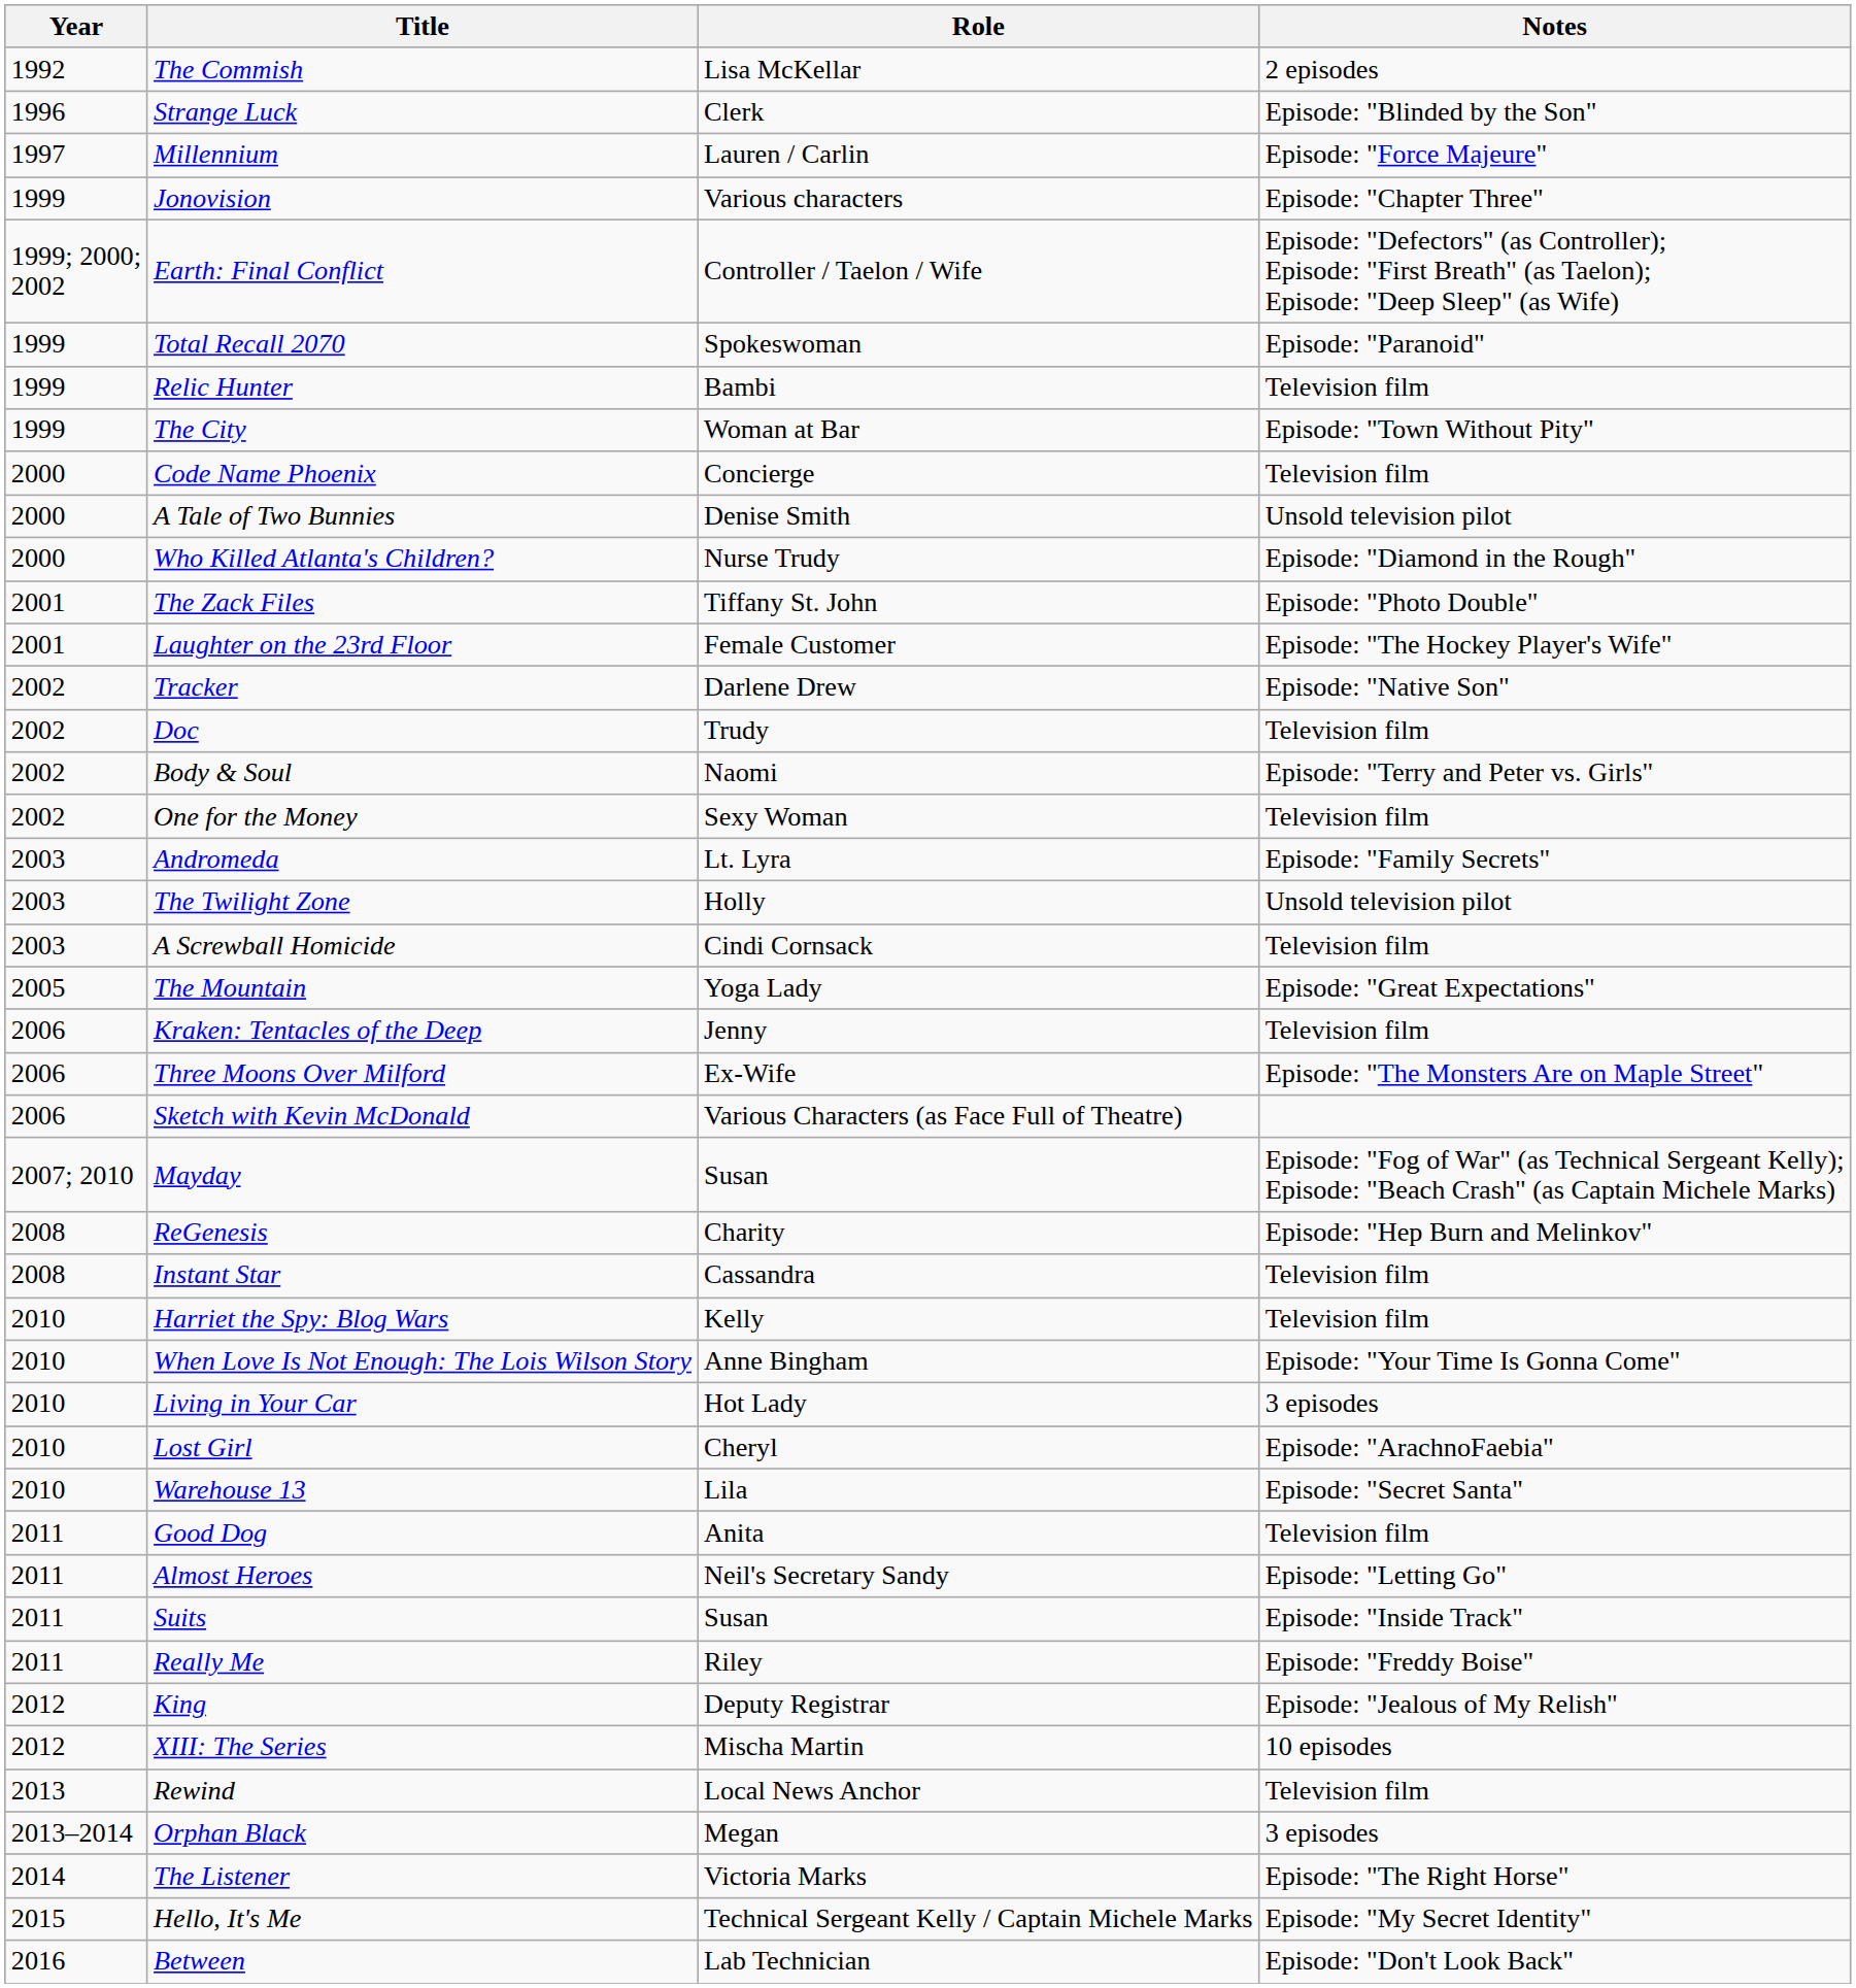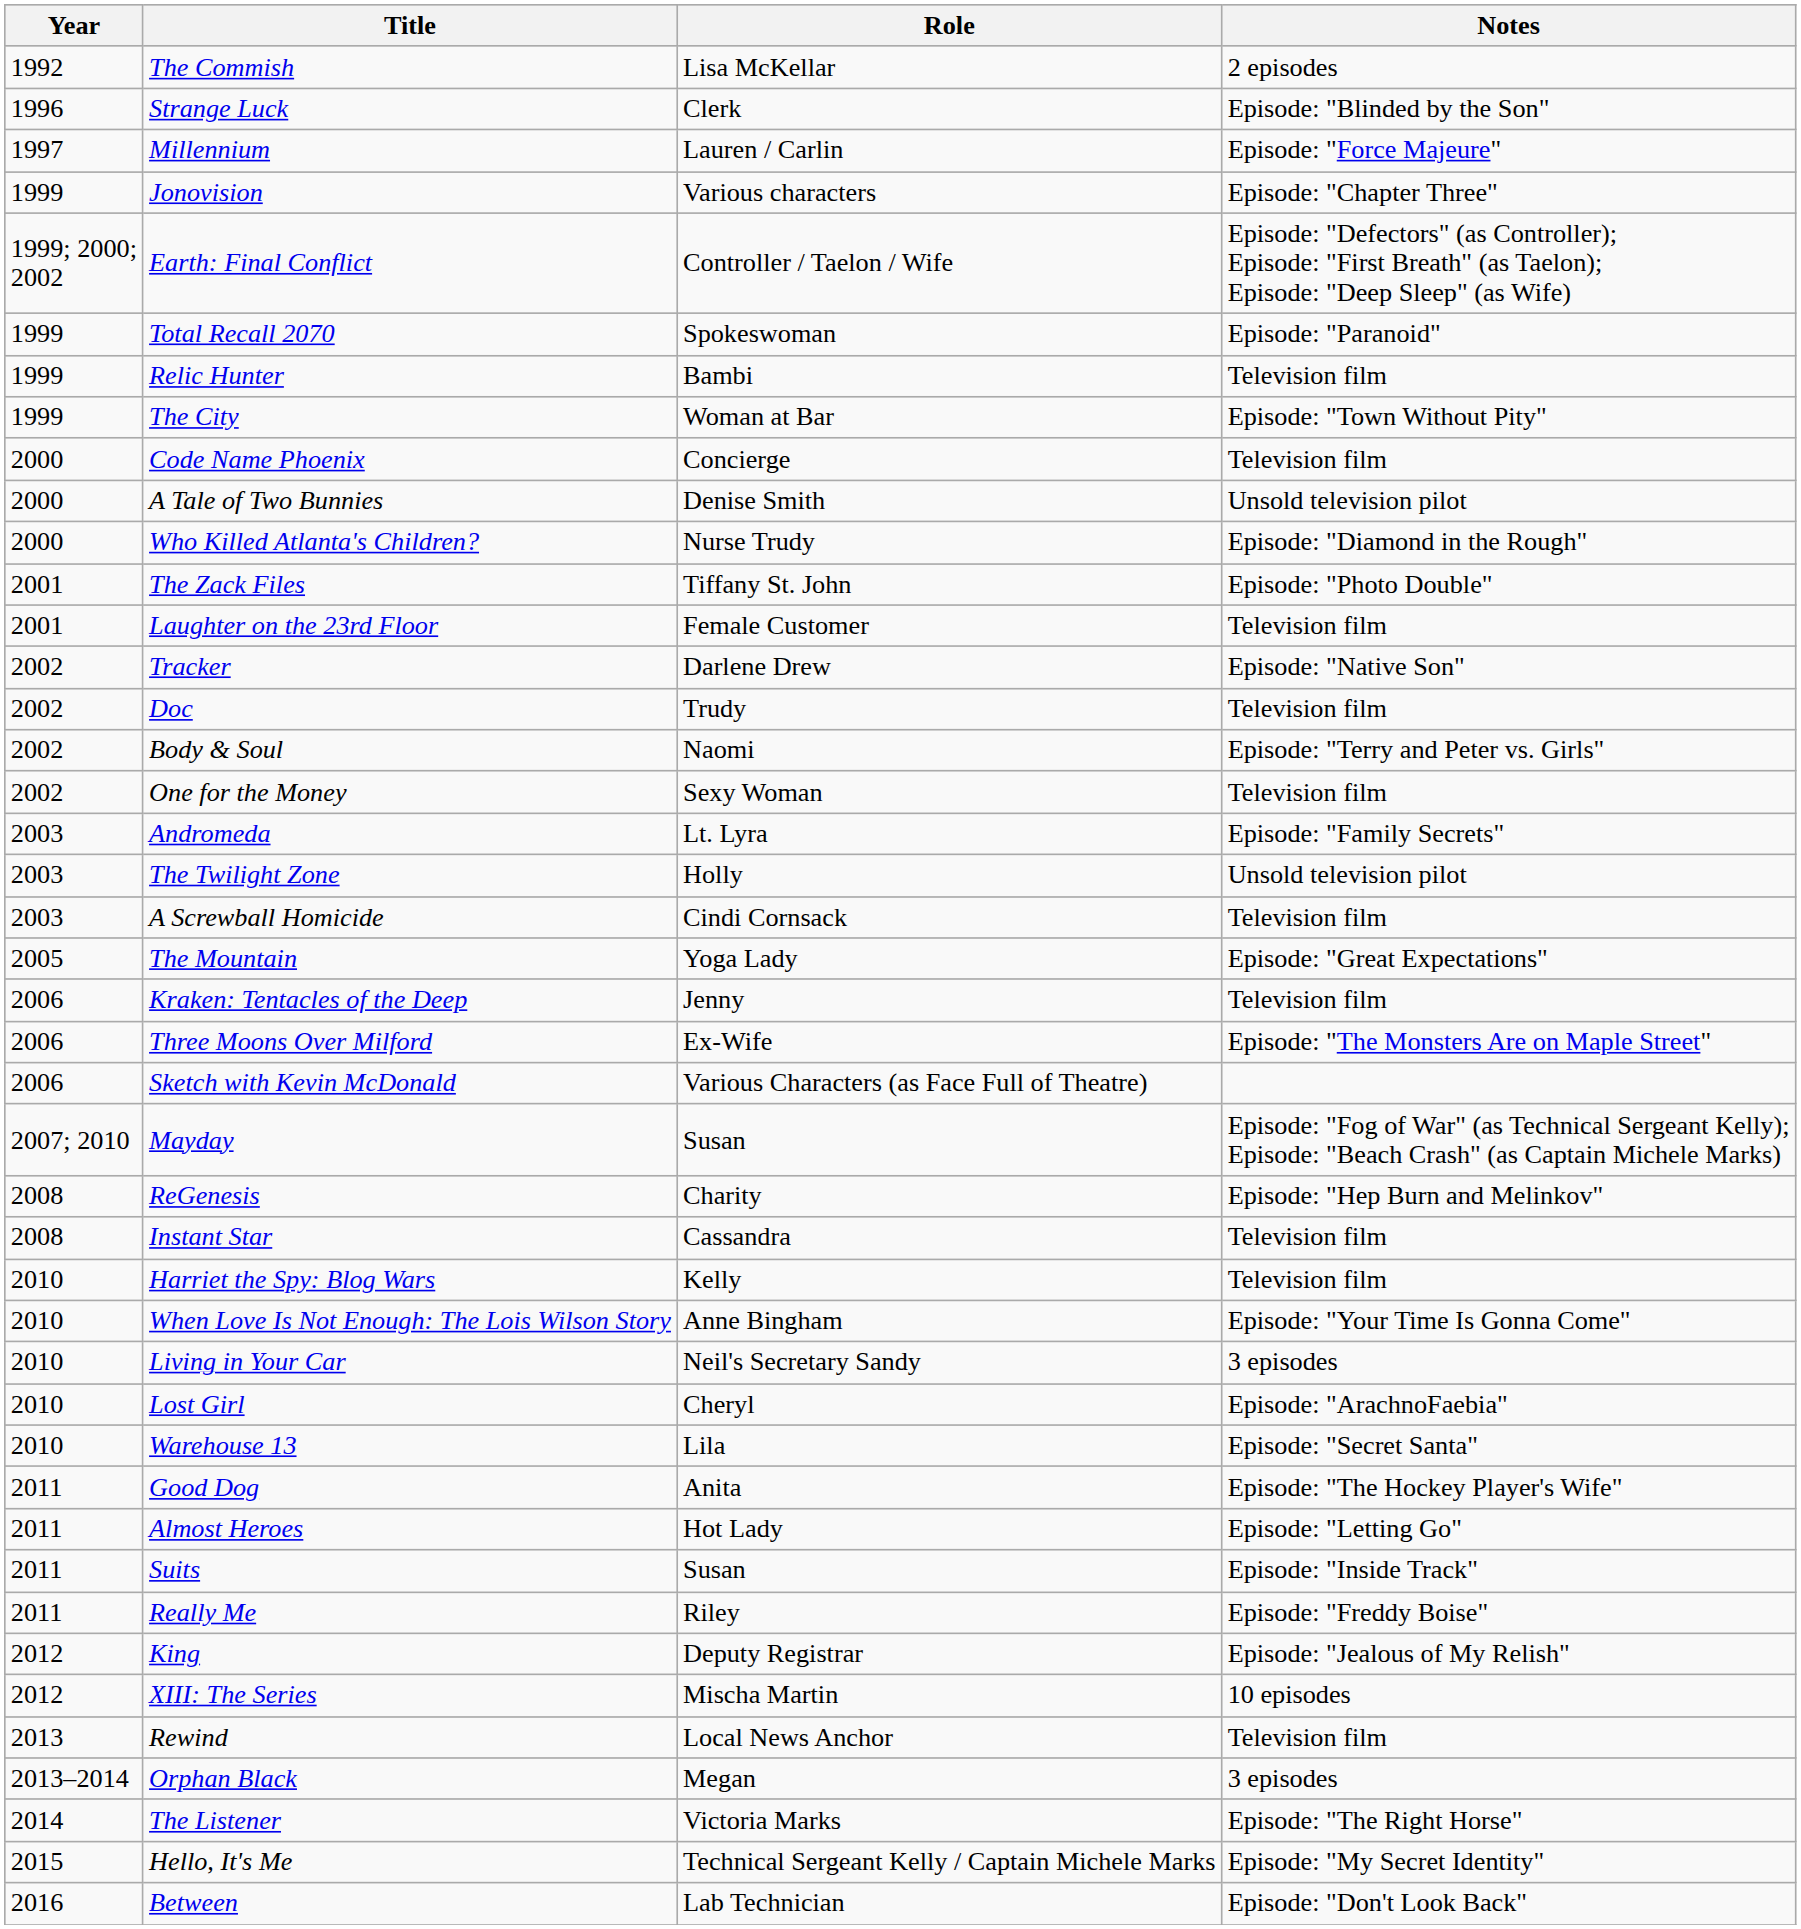Laughter on the 23rd Floor | Notes: Episode: "The Hockey Player's Wife" -> Television film
Living in Your Car | Role: Hot Lady -> Neil's Secretary Sandy
Good Dog | Notes: Television film -> Episode: "The Hockey Player's Wife"
Almost Heroes | Role: Neil's Secretary Sandy -> Hot Lady
